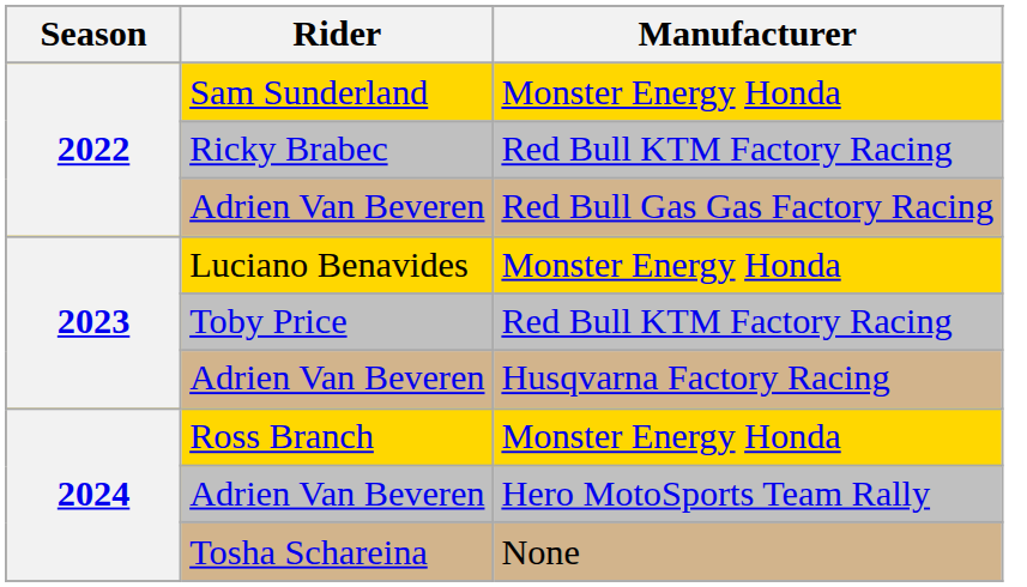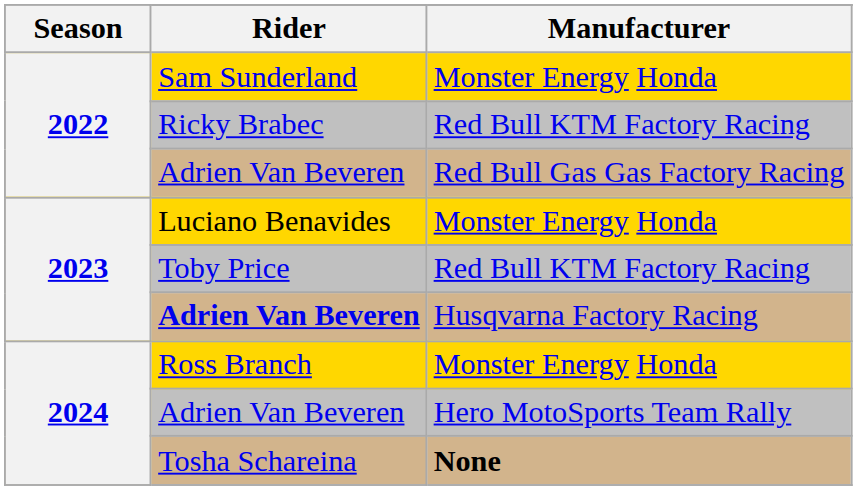Adrien Van Beveren / Husqvarna Factory Racing | Rider: normal -> bold
Tosha Schareina | Manufacturer: normal -> bold
